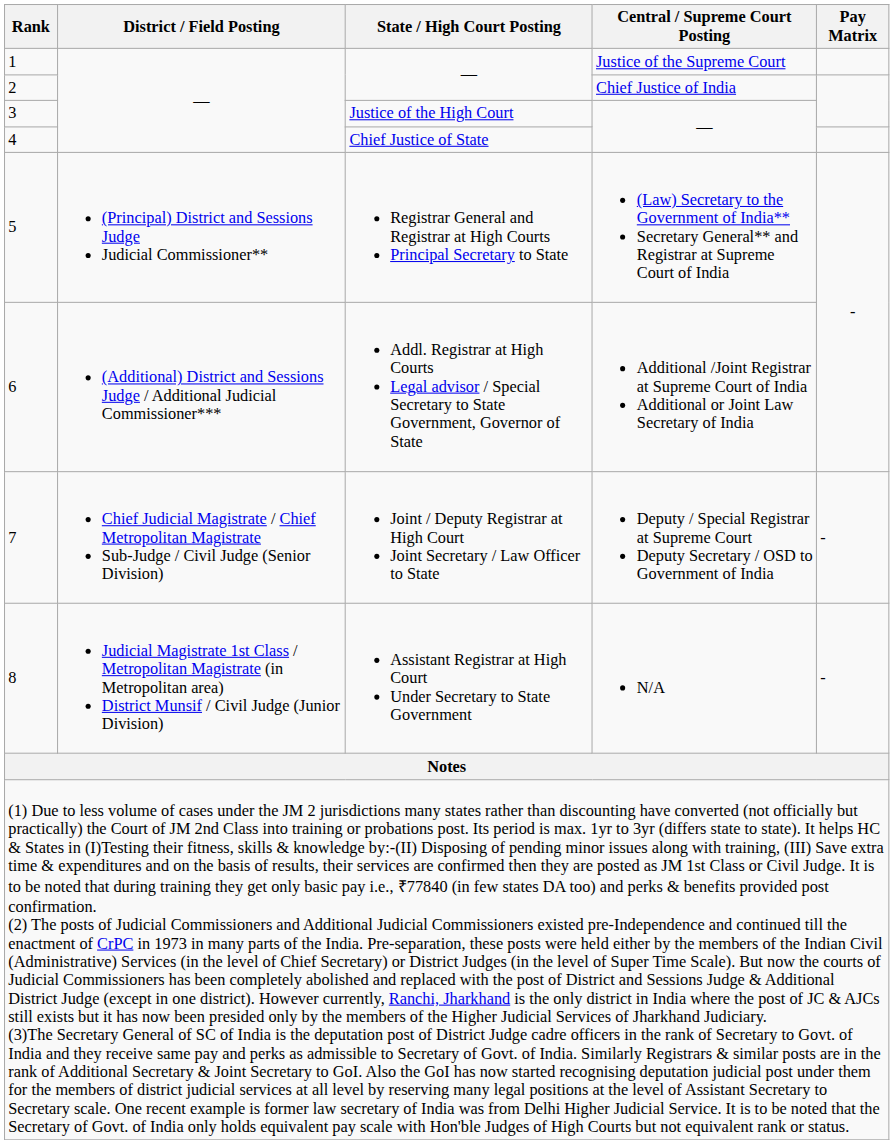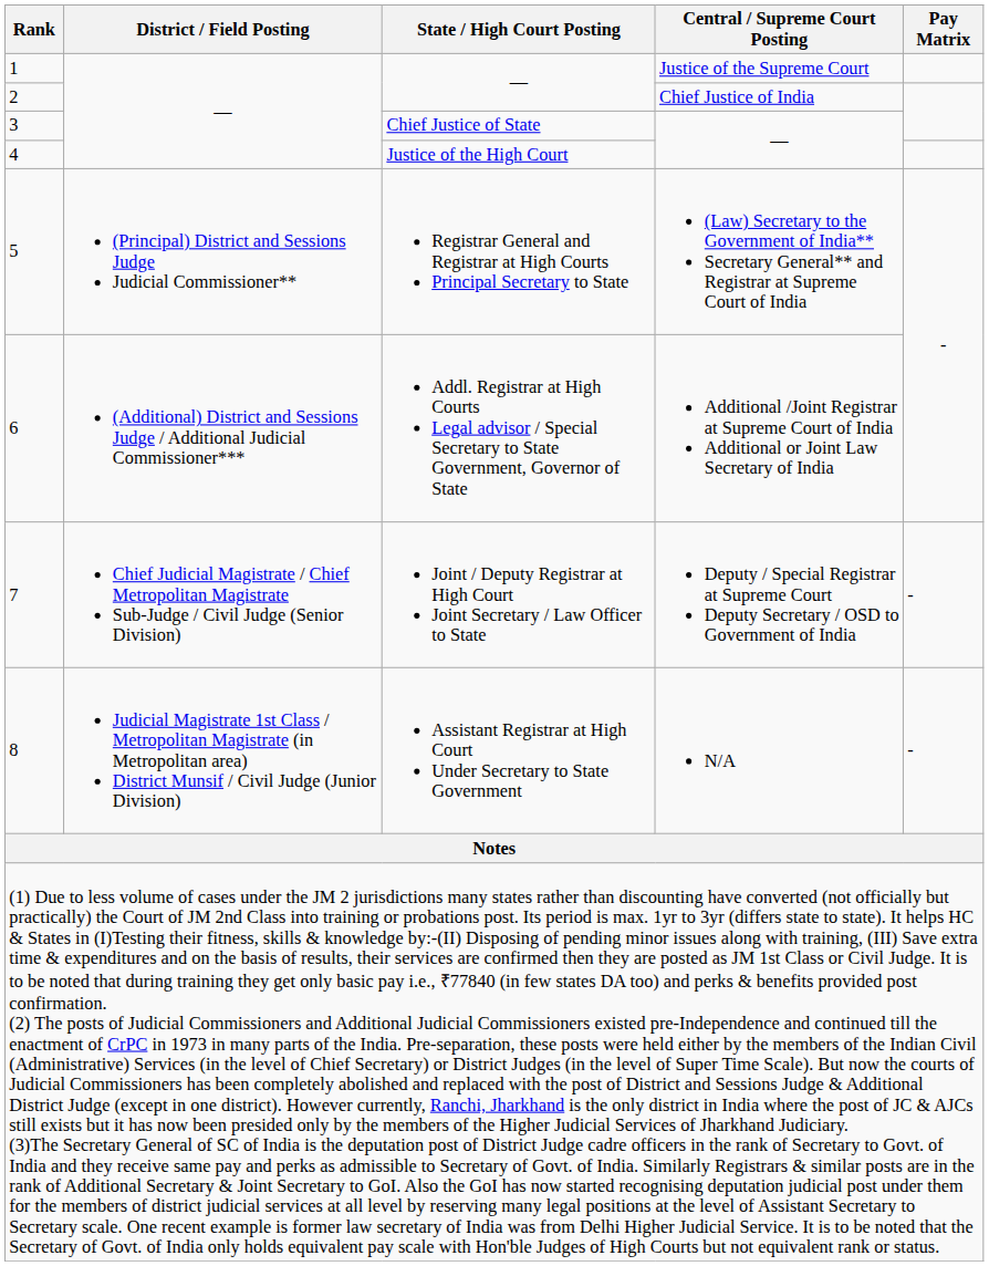3 | State / High Court Posting: Justice of the High Court -> Chief Justice of State
4 | State / High Court Posting: Chief Justice of State -> Justice of the High Court
